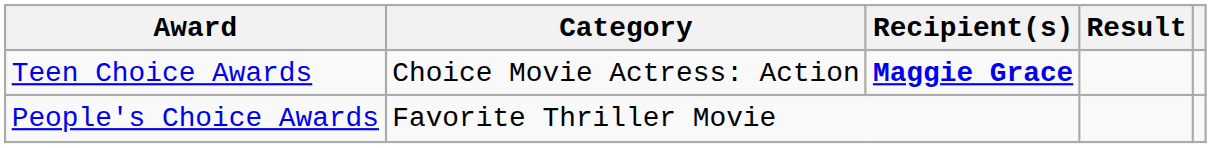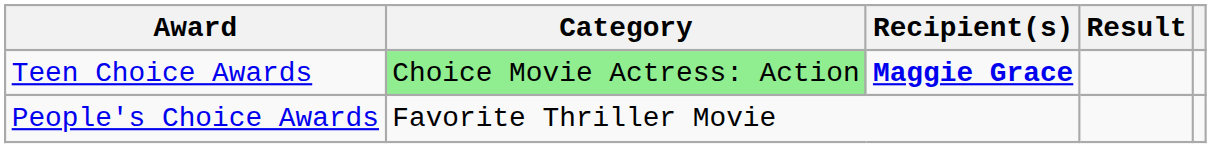Teen Choice Awards | Category: no background -> lightgreen background
